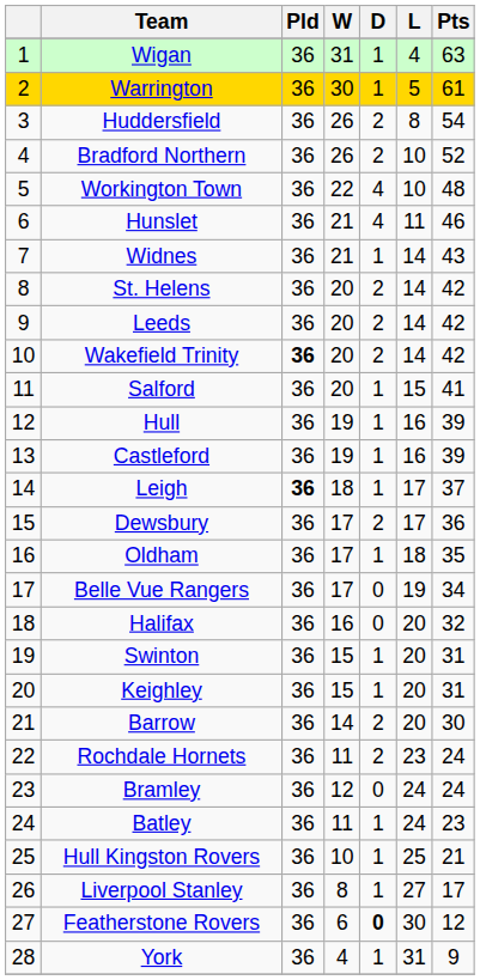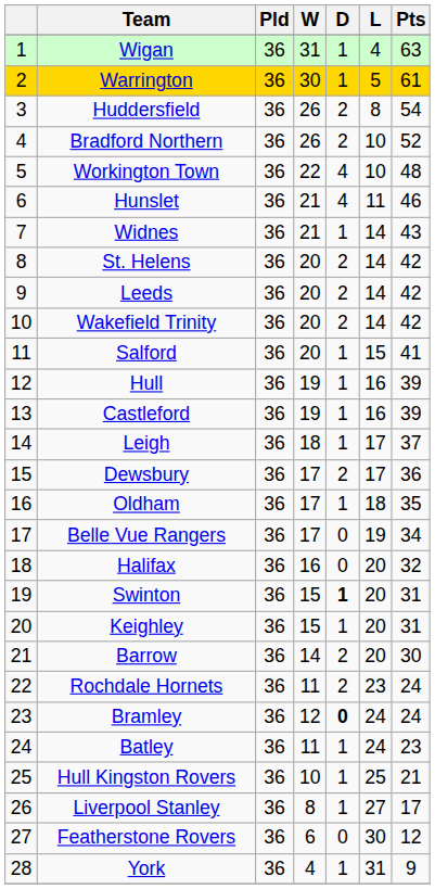Wakefield Trinity | Pld: bold -> normal
Leigh | Pld: bold -> normal
Swinton | D: normal -> bold
Bramley | D: normal -> bold
Featherstone Rovers | D: bold -> normal
